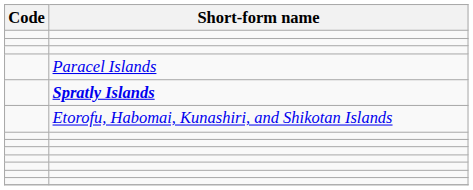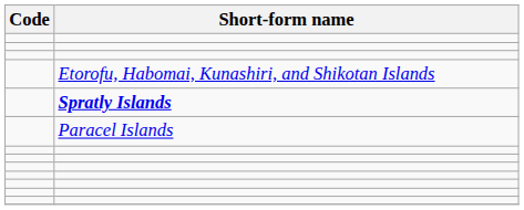row 5 | Short-form name: Paracel Islands -> Etorofu, Habomai, Kunashiri, and Shikotan Islands
row 7 | Short-form name: Etorofu, Habomai, Kunashiri, and Shikotan Islands -> Paracel Islands
